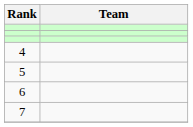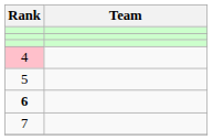row 5 | Rank: no background -> pink background
row 7 | Rank: normal -> bold
